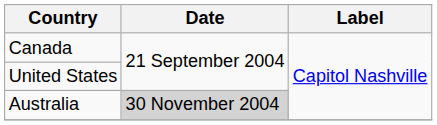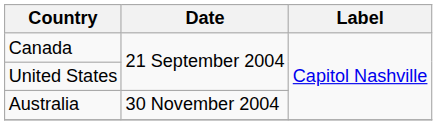Australia | Date: lightgrey background -> no background
